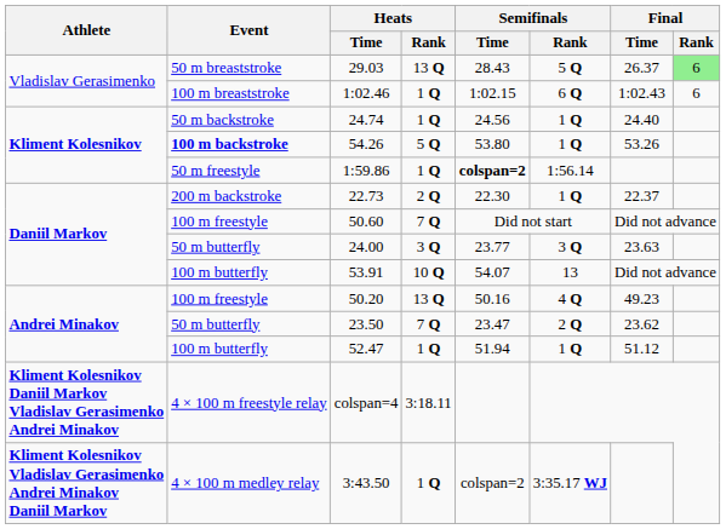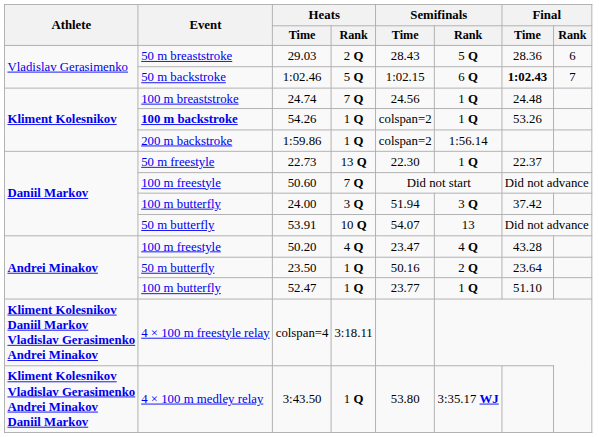29.03 | Heats / Rank: 13 Q -> 2 Q
29.03 | Final / Time: 26.37 -> 28.36
29.03 | Final / Rank: lightgreen background -> no background
1:02.46 | Event: 100 m breaststroke -> 50 m backstroke
1:02.46 | Heats / Rank: 1 Q -> 5 Q
1:02.46 | Final / Time: normal -> bold
1:02.46 | Final / Rank: 6 -> 7
24.74 | Event: 50 m backstroke -> 100 m breaststroke
24.74 | Heats / Rank: 1 Q -> 7 Q
24.74 | Final / Time: 24.40 -> 24.48
54.26 | Heats / Rank: 5 Q -> 1 Q
54.26 | Semifinals / Time: 53.80 -> colspan=2
1:59.86 | Event: 50 m freestyle -> 200 m backstroke
1:59.86 | Semifinals / Time: bold -> normal
22.73 | Event: 200 m backstroke -> 50 m freestyle
22.73 | Heats / Rank: 2 Q -> 13 Q
24.00 | Event: 50 m butterfly -> 100 m butterfly
24.00 | Semifinals / Time: 23.77 -> 51.94
24.00 | Final / Time: 23.63 -> 37.42
53.91 | Event: 100 m butterfly -> 50 m butterfly
50.20 | Heats / Rank: 13 Q -> 4 Q
50.20 | Semifinals / Time: 50.16 -> 23.47
50.20 | Final / Time: 49.23 -> 43.28
23.50 | Heats / Rank: 7 Q -> 1 Q
23.50 | Semifinals / Time: 23.47 -> 50.16
23.50 | Final / Time: 23.62 -> 23.64
52.47 | Semifinals / Time: 51.94 -> 23.77
52.47 | Final / Time: 51.12 -> 51.10
3:43.50 | Semifinals / Time: colspan=2 -> 53.80
